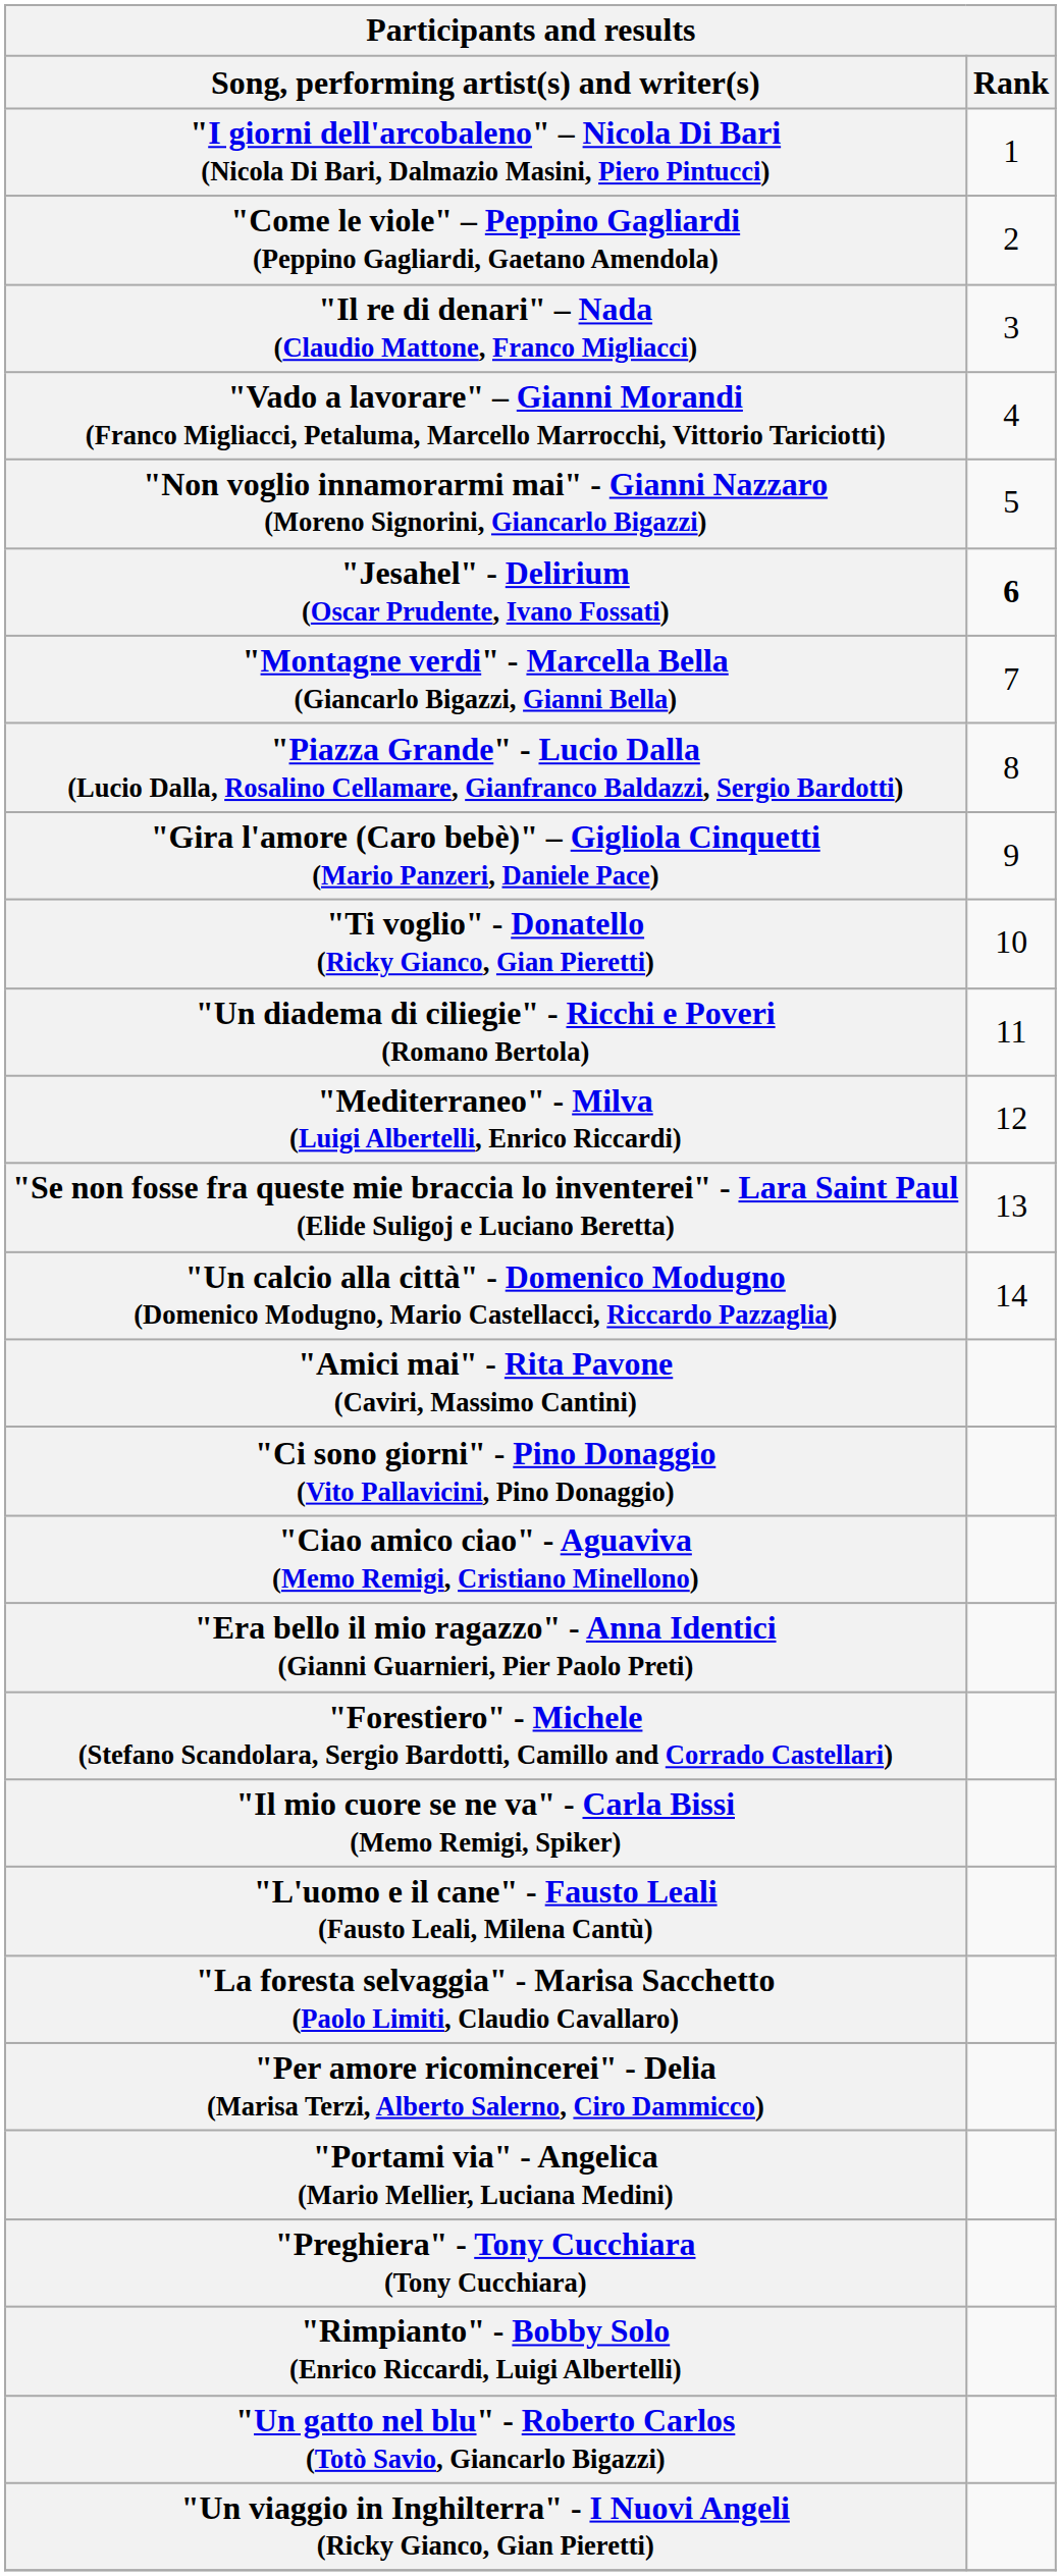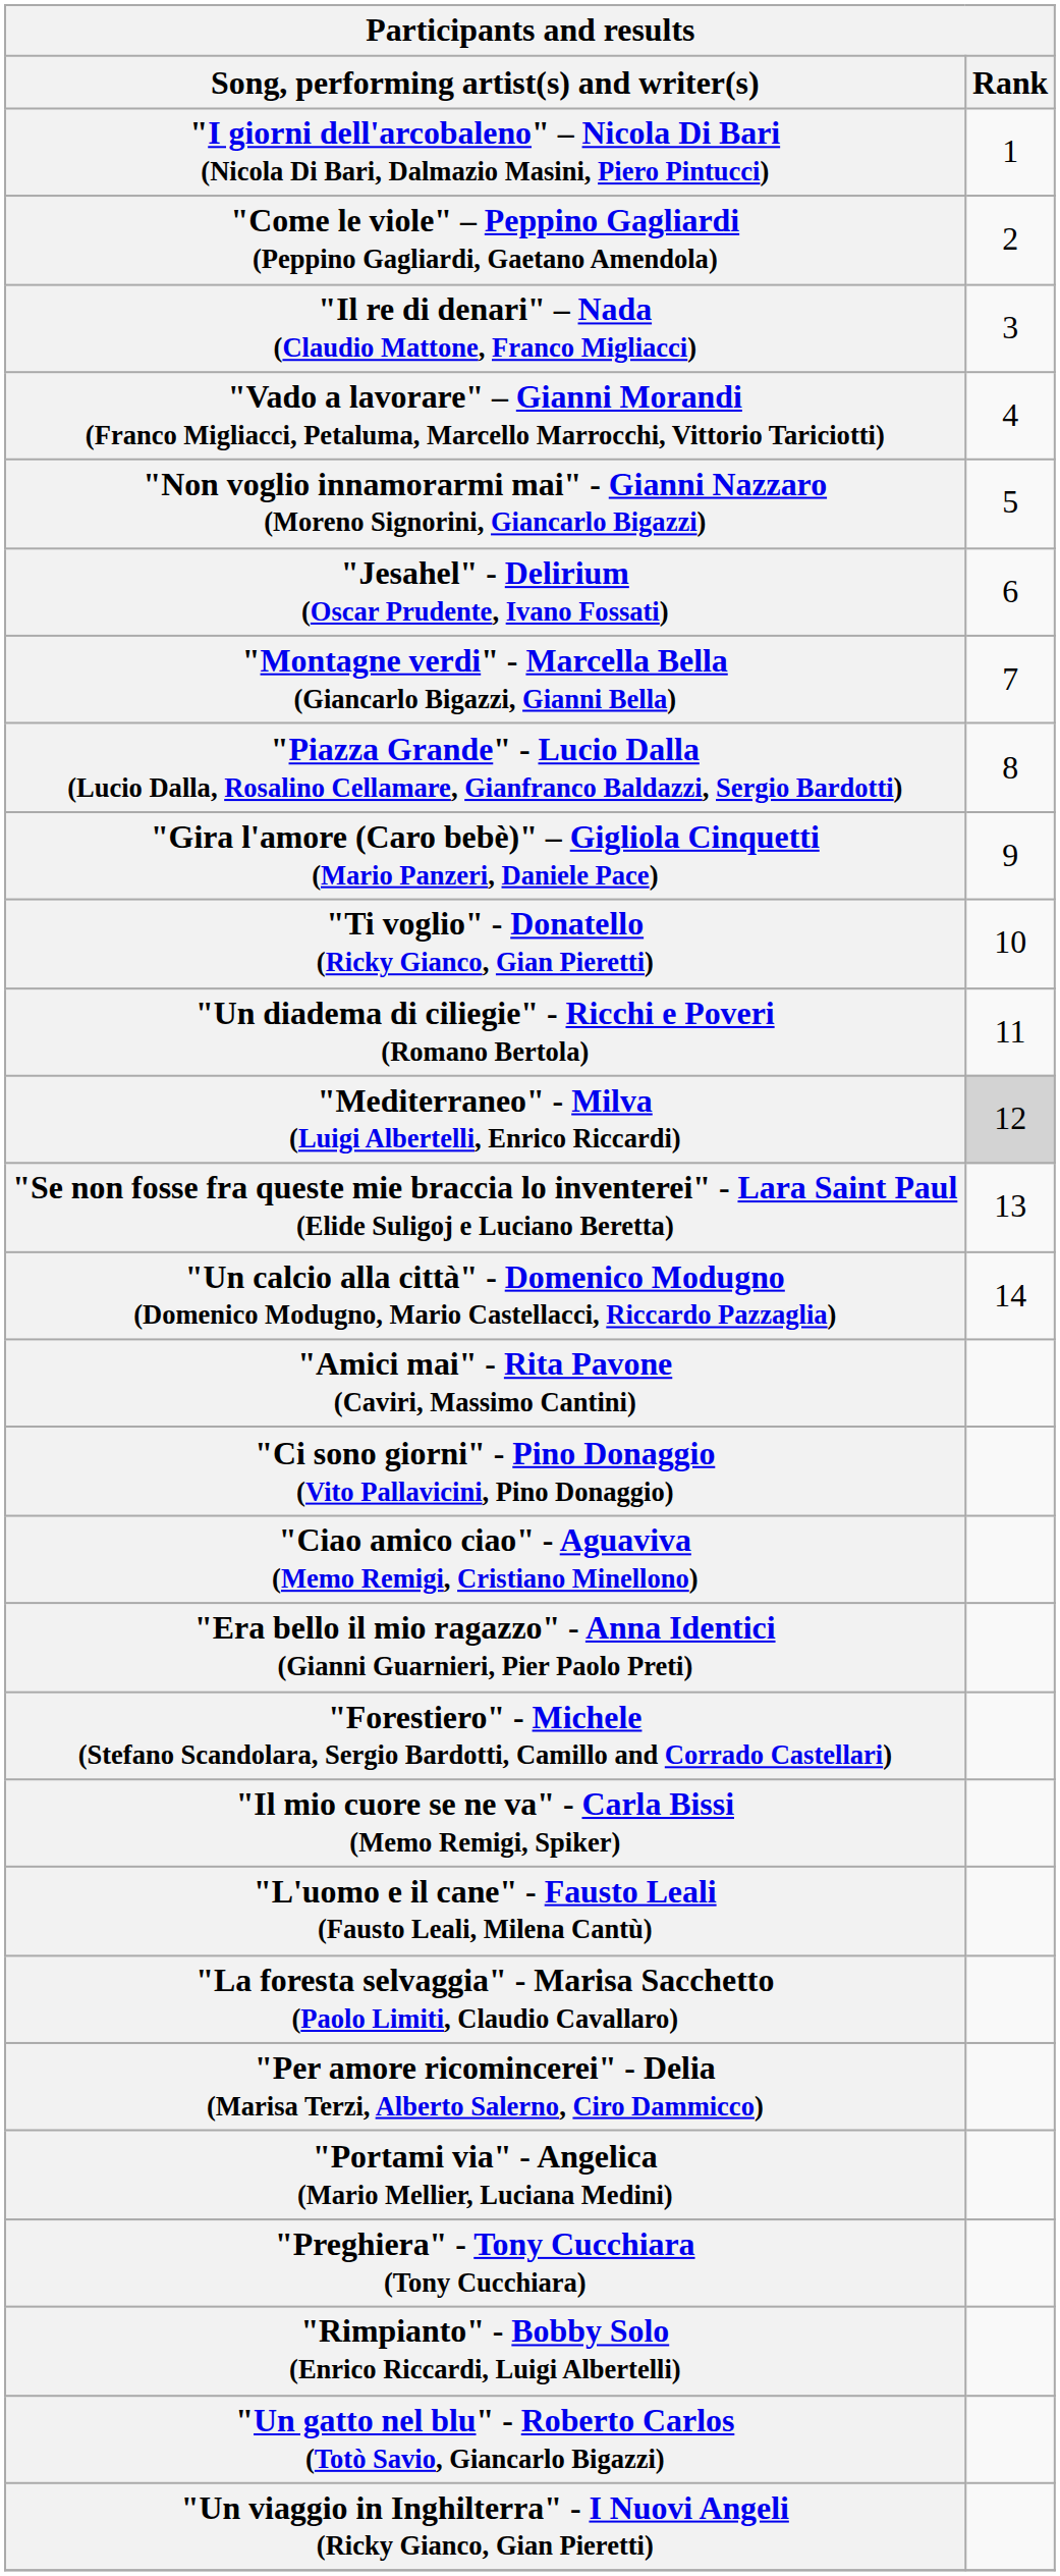"Jesahel" - Delirium (Oscar Prudente, Ivano Fossati) | Rank: bold -> normal
"Mediterraneo" - Milva (Luigi Albertelli, Enrico Riccardi) | Rank: no background -> lightgrey background
